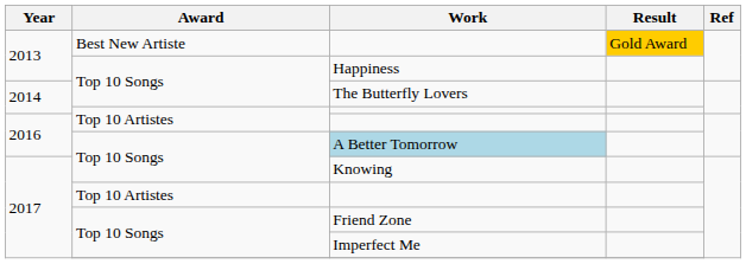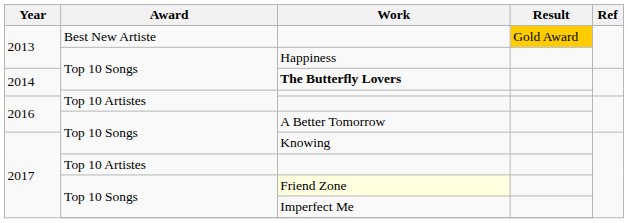The Butterfly Lovers | Work: normal -> bold
A Better Tomorrow | Work: lightblue background -> no background
Friend Zone | Work: no background -> lightyellow background
